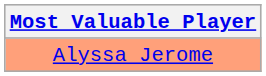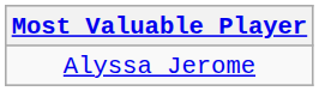row 2 | column 1: lightsalmon background -> no background
